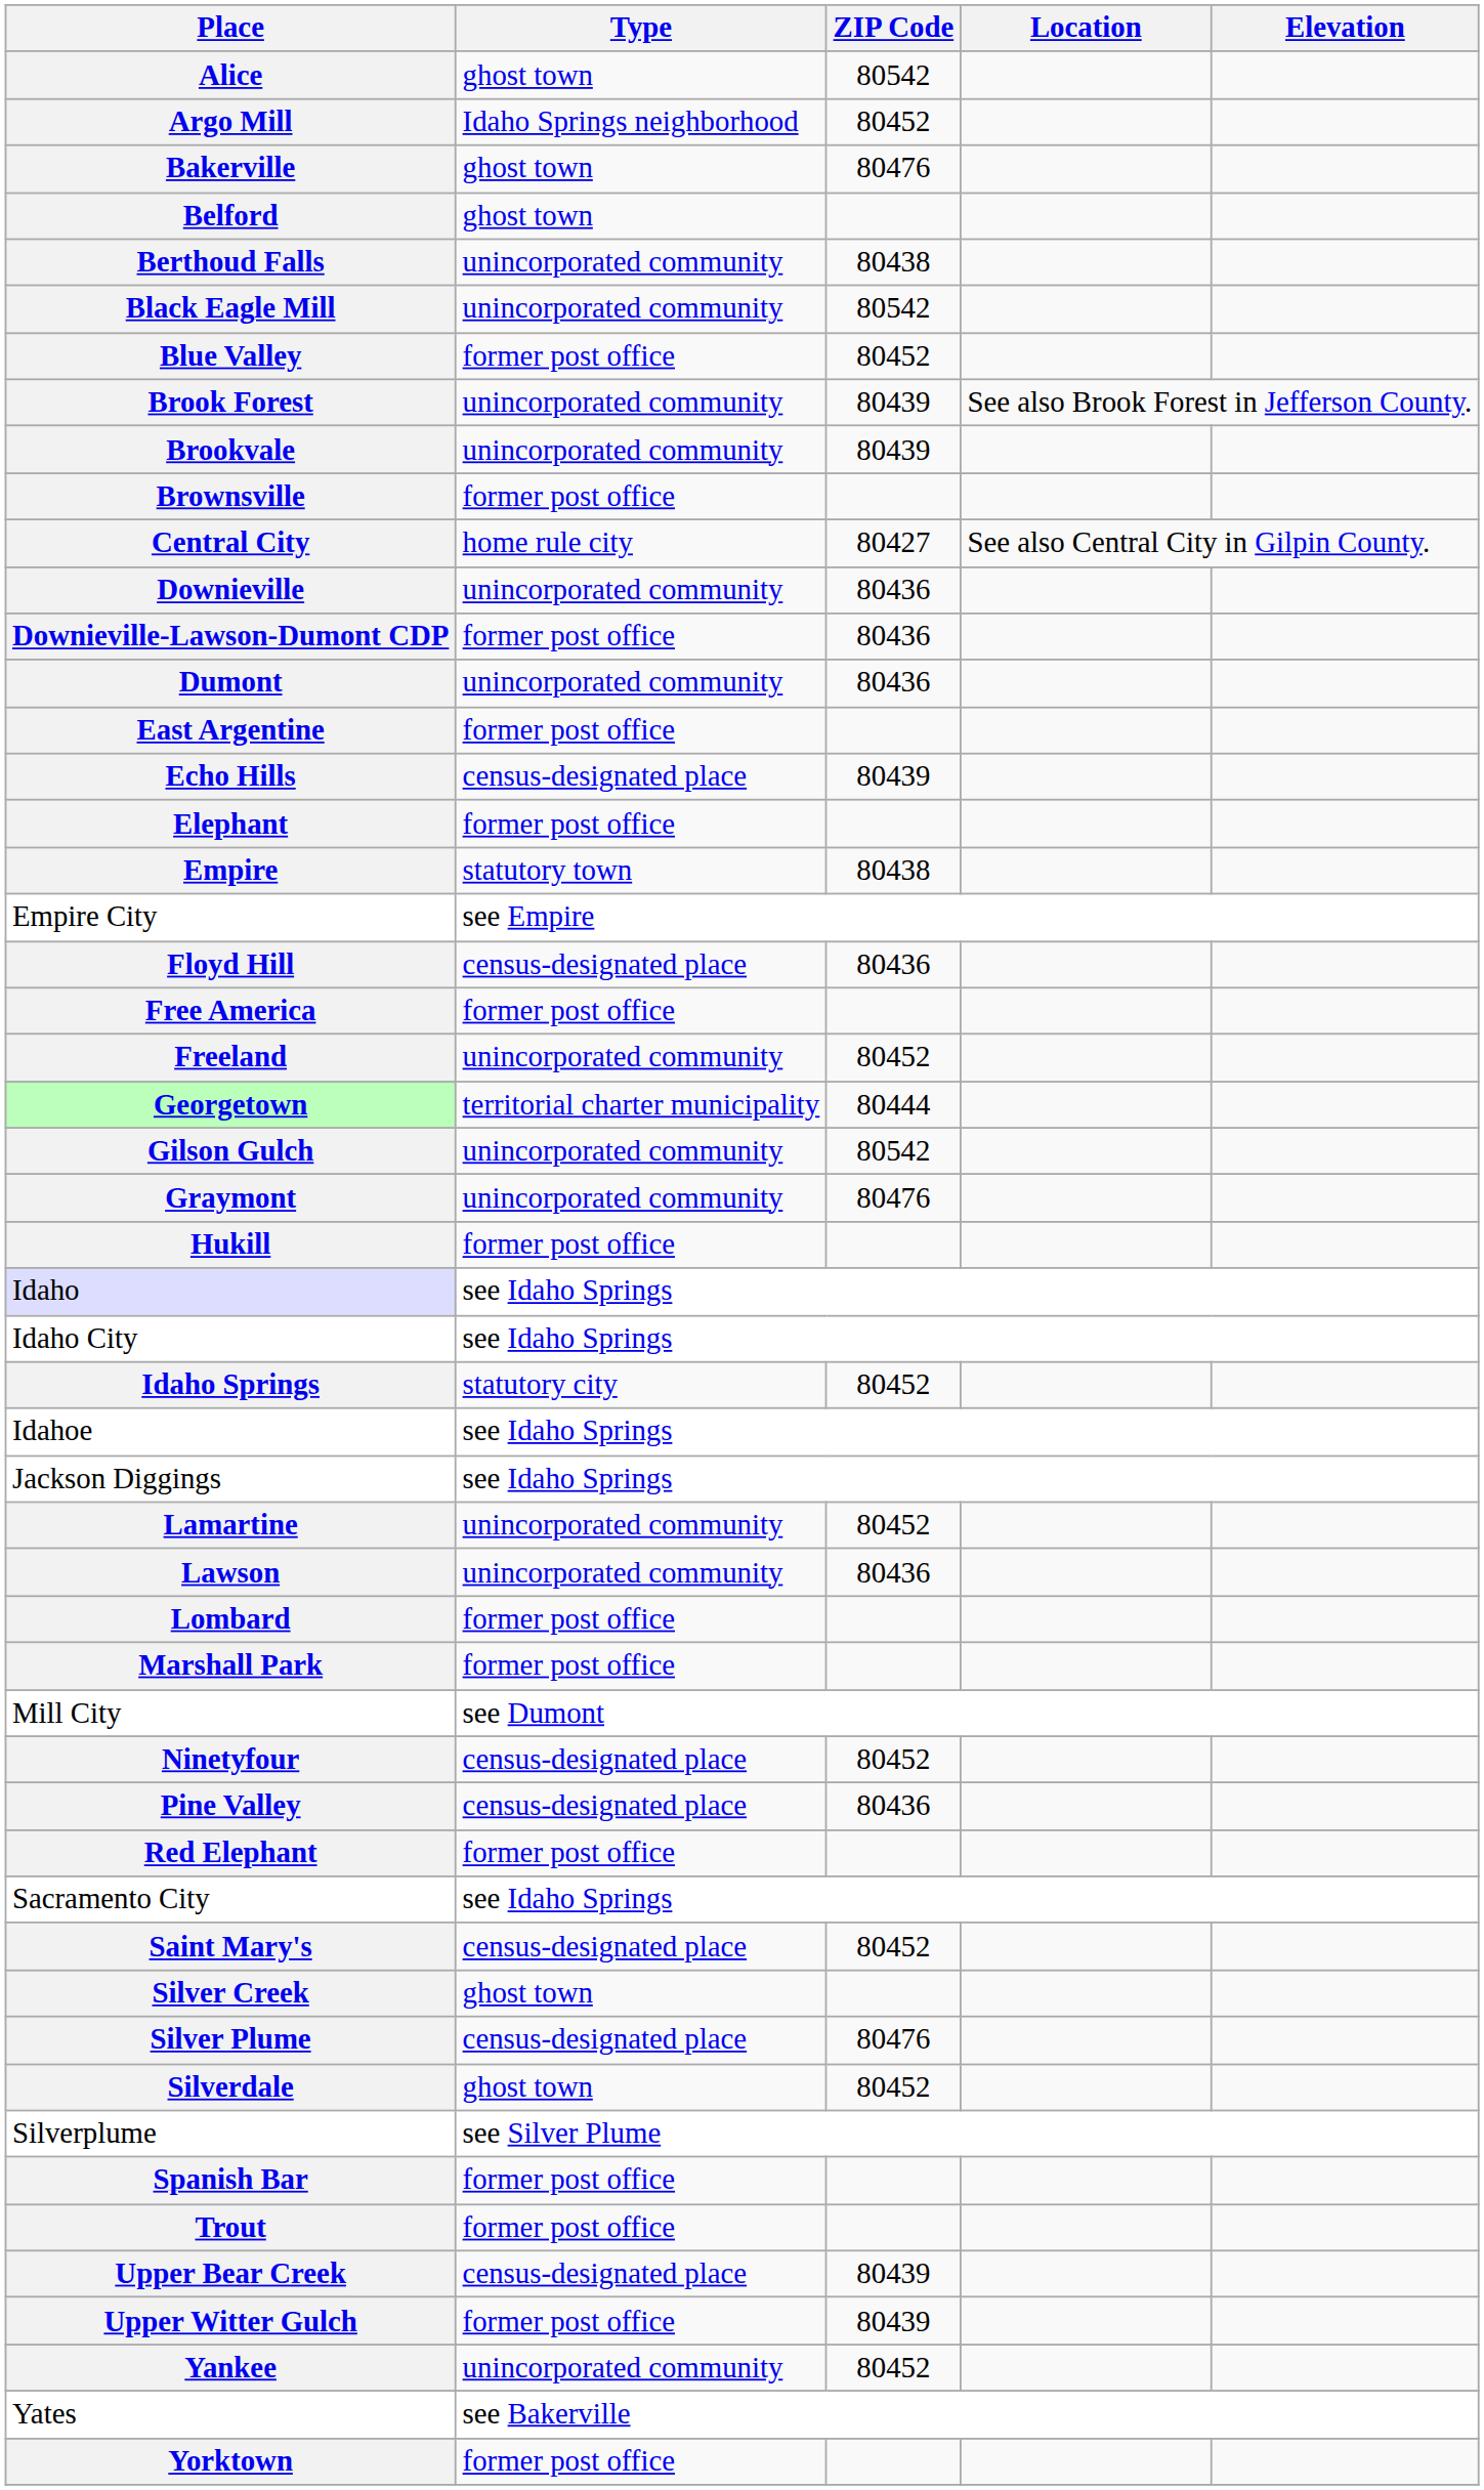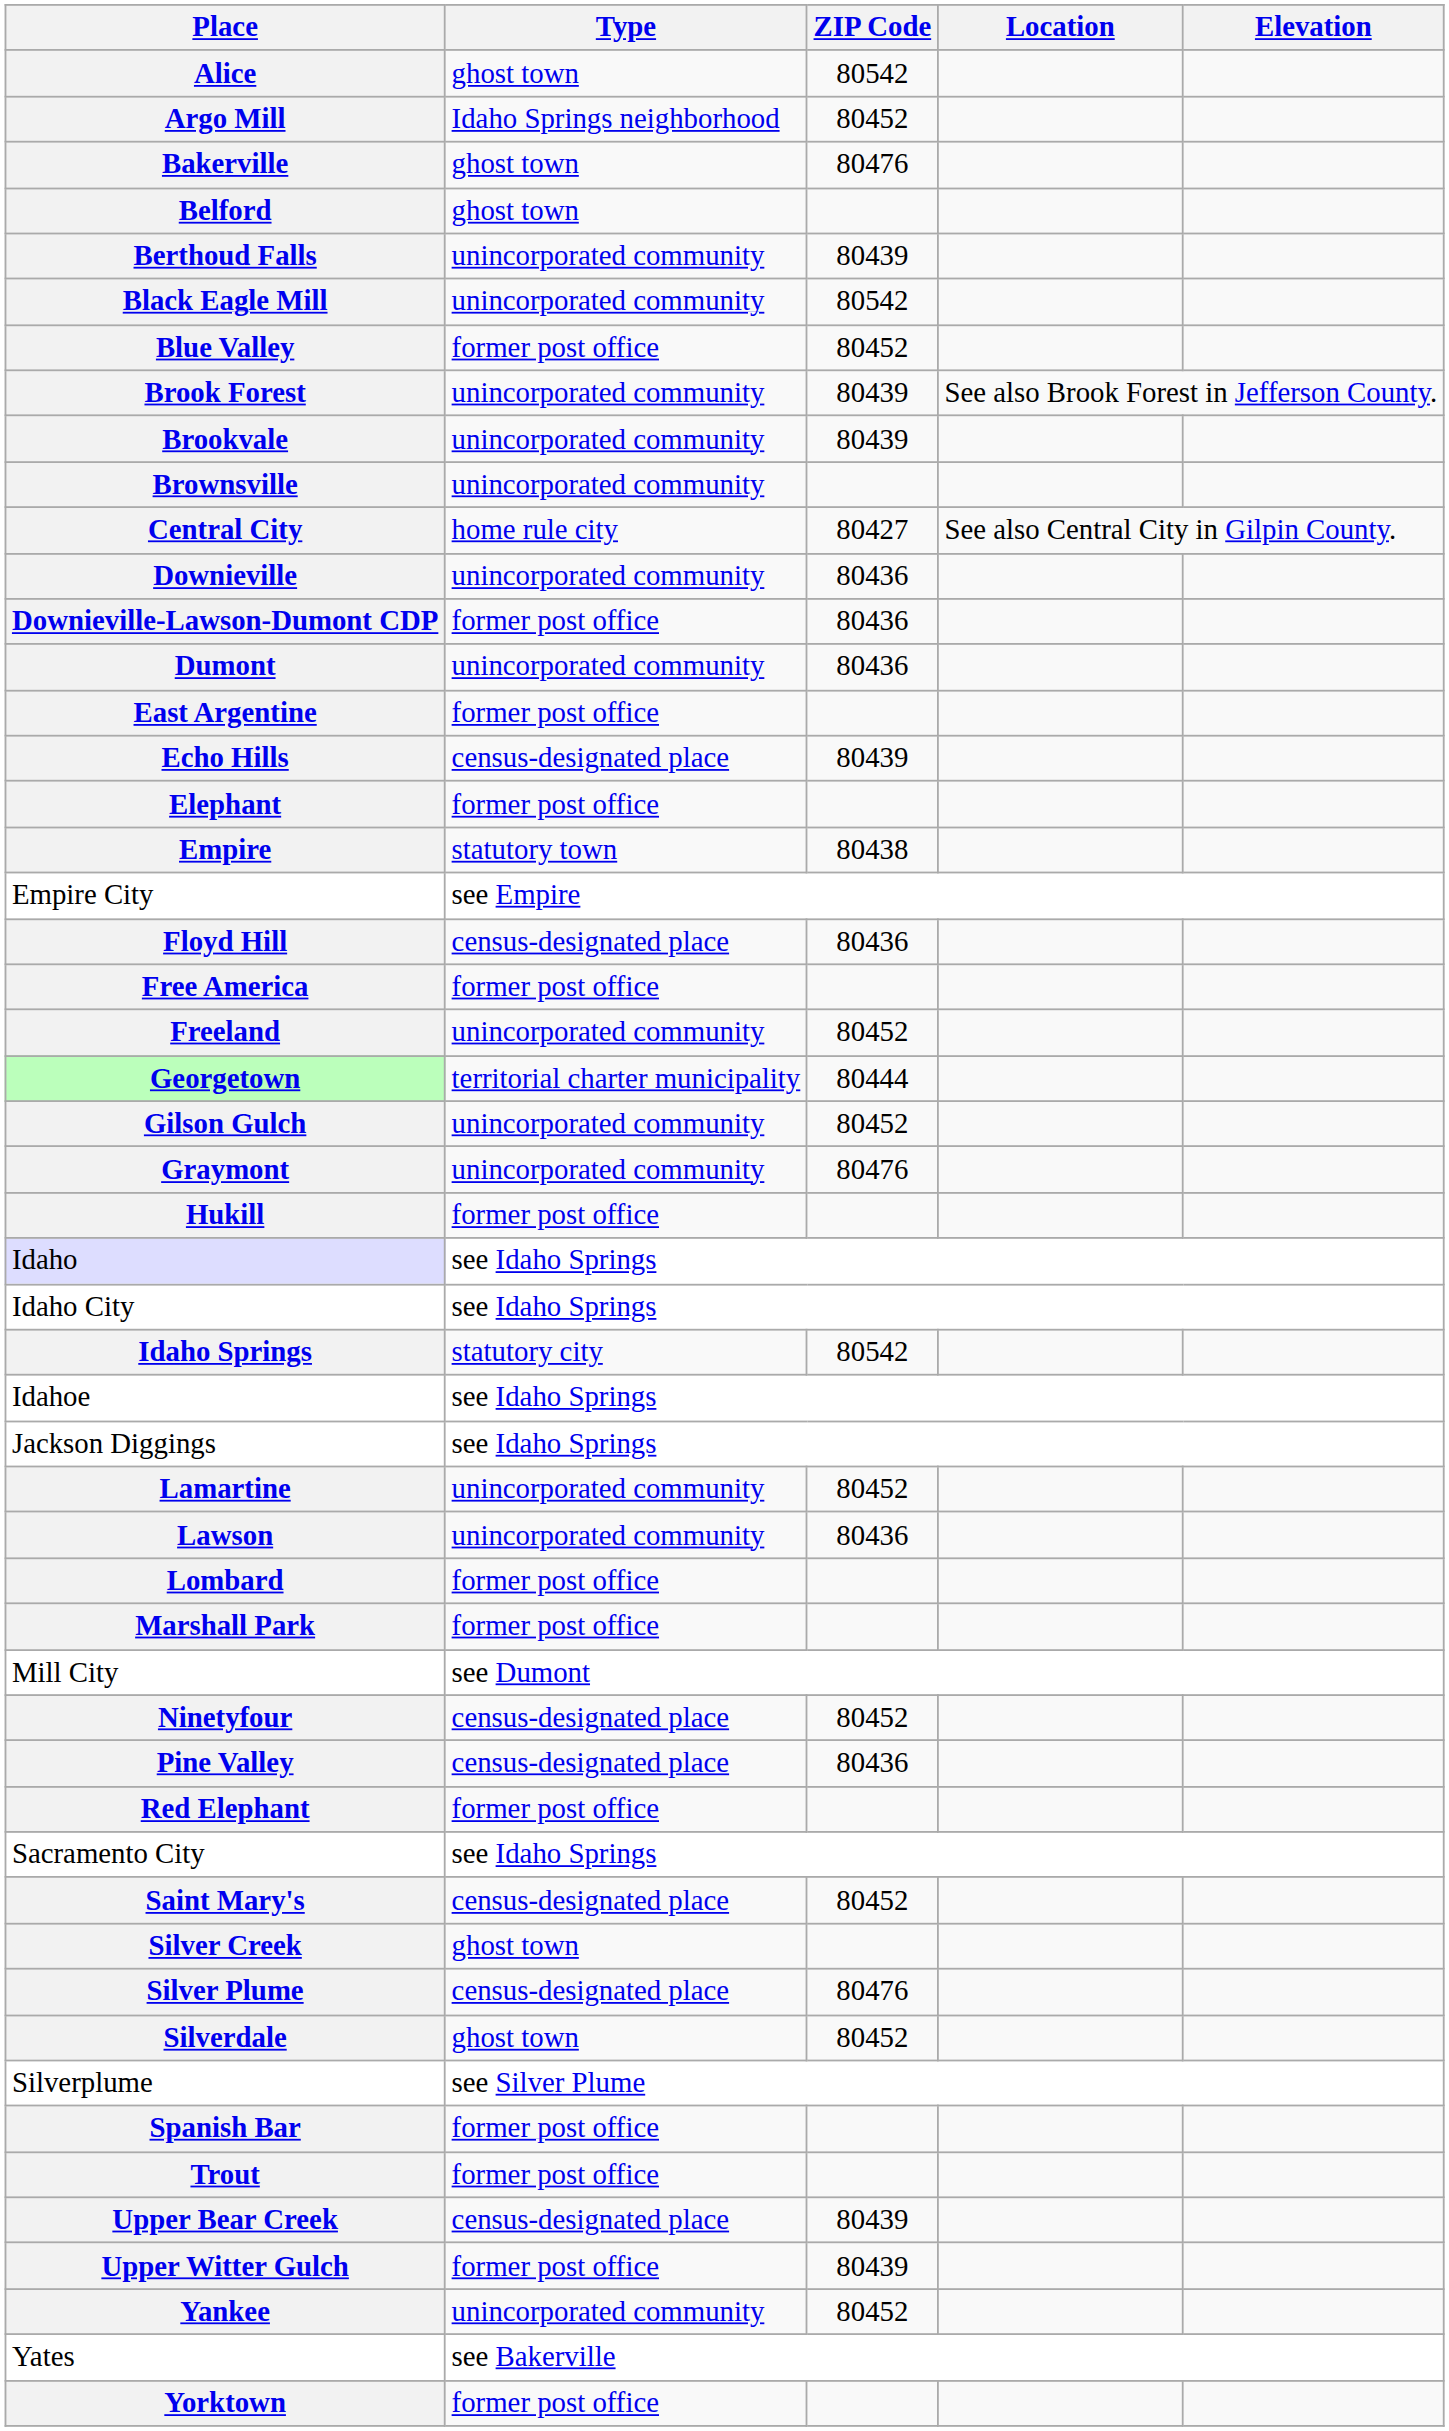Berthoud Falls | ZIP Code: 80438 -> 80439
Brownsville | Type: former post office -> unincorporated community
Gilson Gulch | ZIP Code: 80542 -> 80452
Idaho Springs | ZIP Code: 80452 -> 80542
